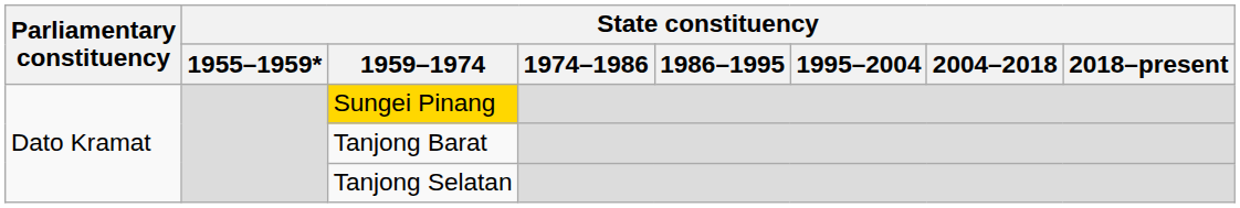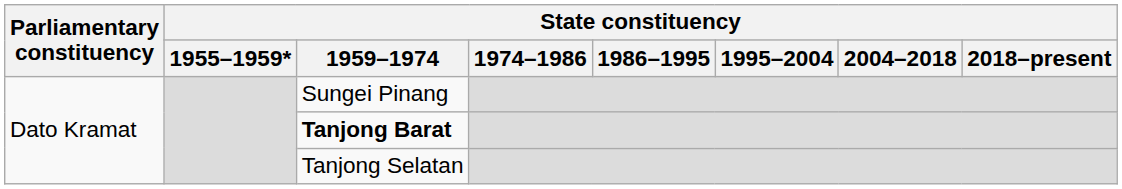Sungei Pinang | State constituency / 1959–1974: gold background -> no background
Tanjong Barat | State constituency / 1959–1974: normal -> bold
